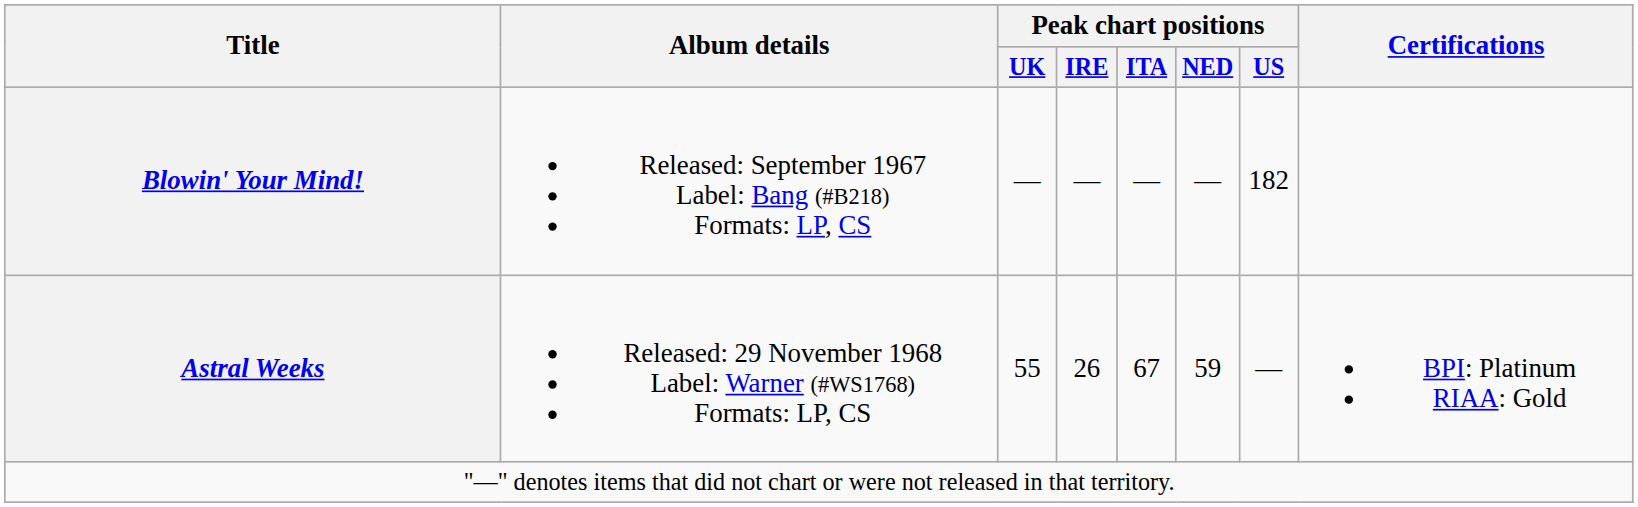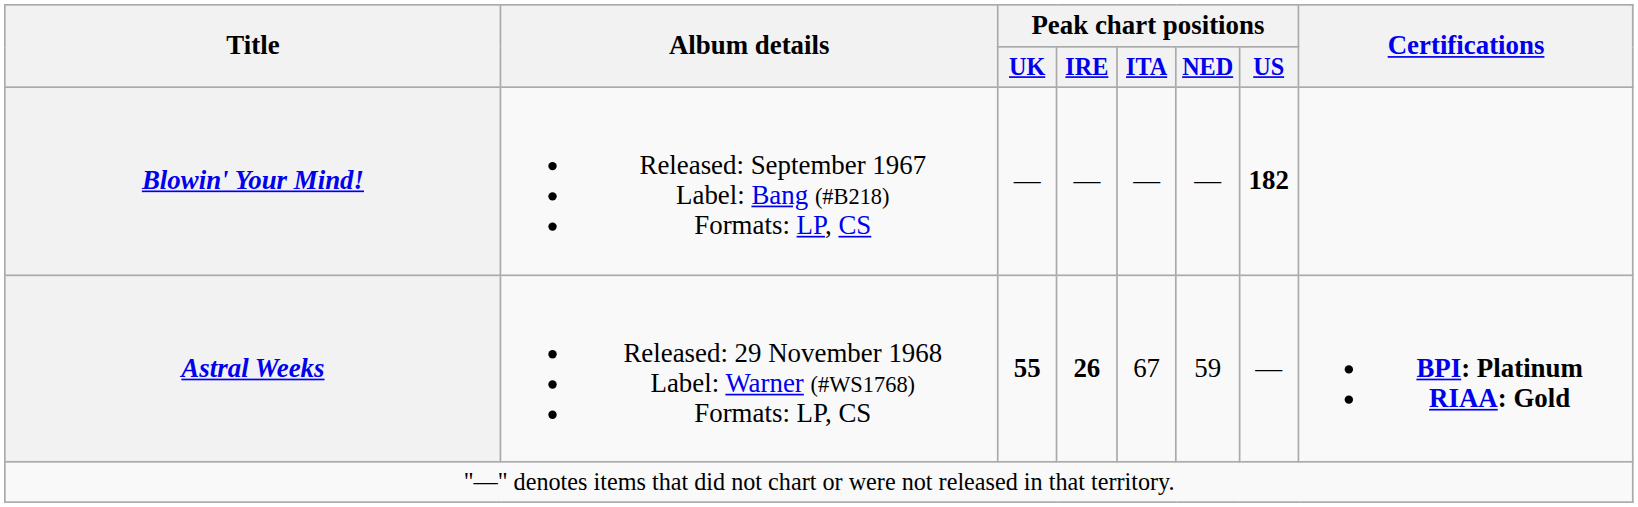Blowin' Your Mind! | Peak chart positions / US: normal -> bold
Astral Weeks | Peak chart positions / UK: normal -> bold
Astral Weeks | Peak chart positions / IRE: normal -> bold
Astral Weeks | Certifications: normal -> bold
